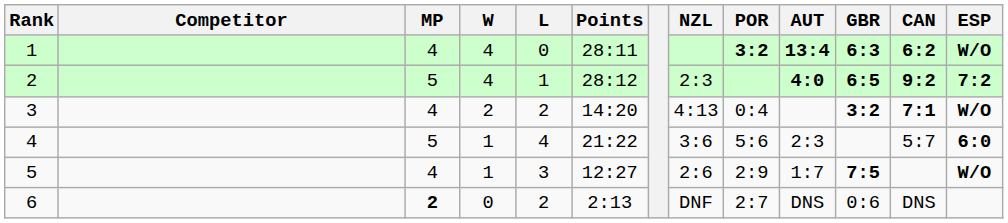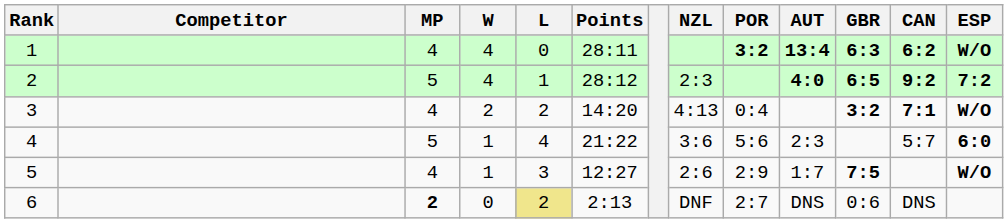6 | L: no background -> khaki background
